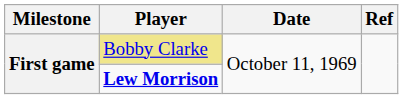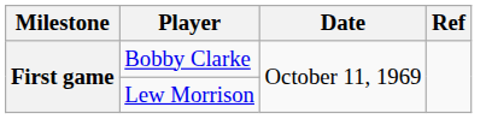Bobby Clarke | Player: khaki background -> no background
Lew Morrison | Player: bold -> normal
